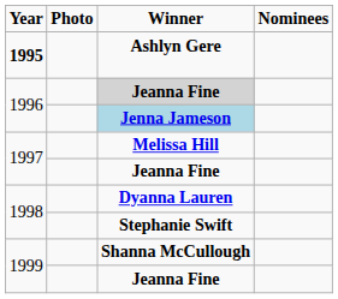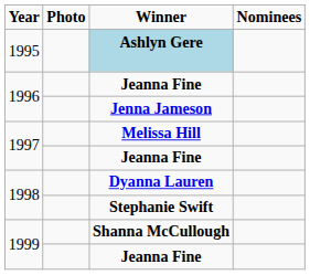Ashlyn Gere | Year: bold -> normal
Ashlyn Gere | Winner: no background -> lightblue background
1996 / Jeanna Fine | Winner: lightgrey background -> no background
Jenna Jameson | Winner: lightblue background -> no background
